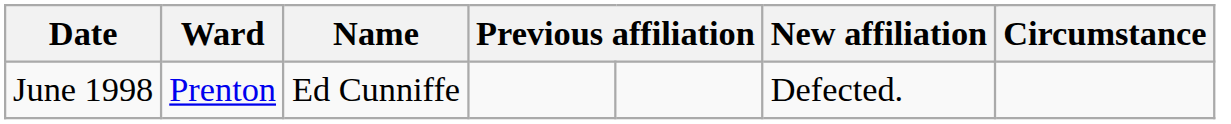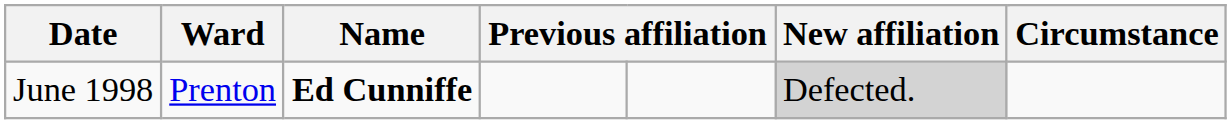June 1998 | Name: normal -> bold
June 1998 | column 6: no background -> lightgrey background
